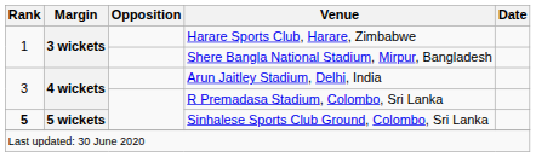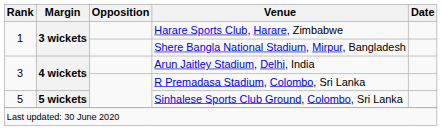Sinhalese Sports Club Ground, Colombo, Sri Lanka | Rank: bold -> normal
